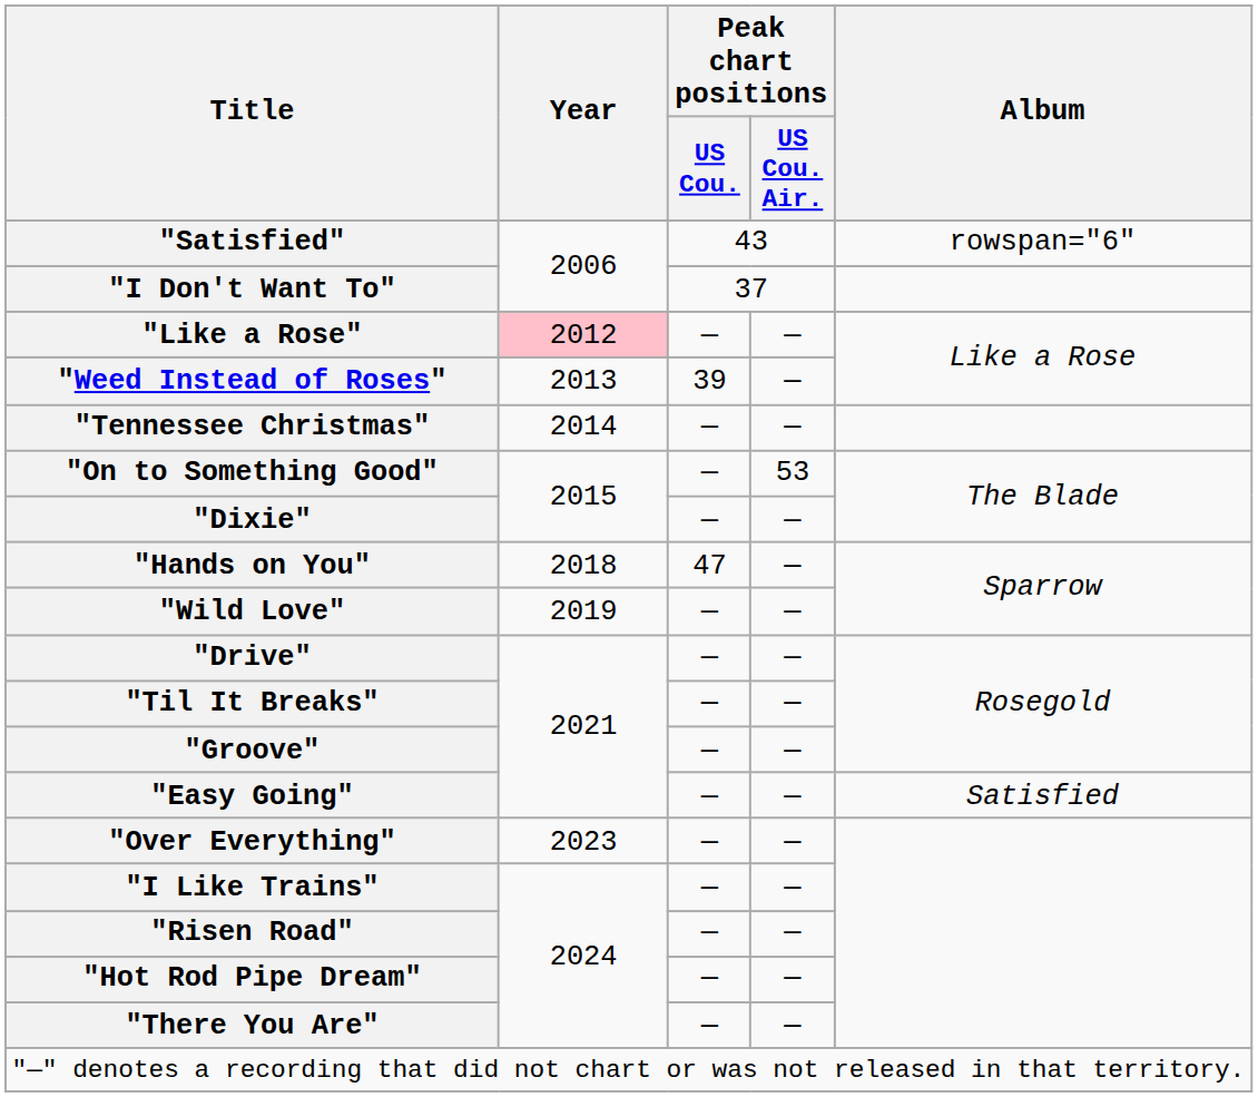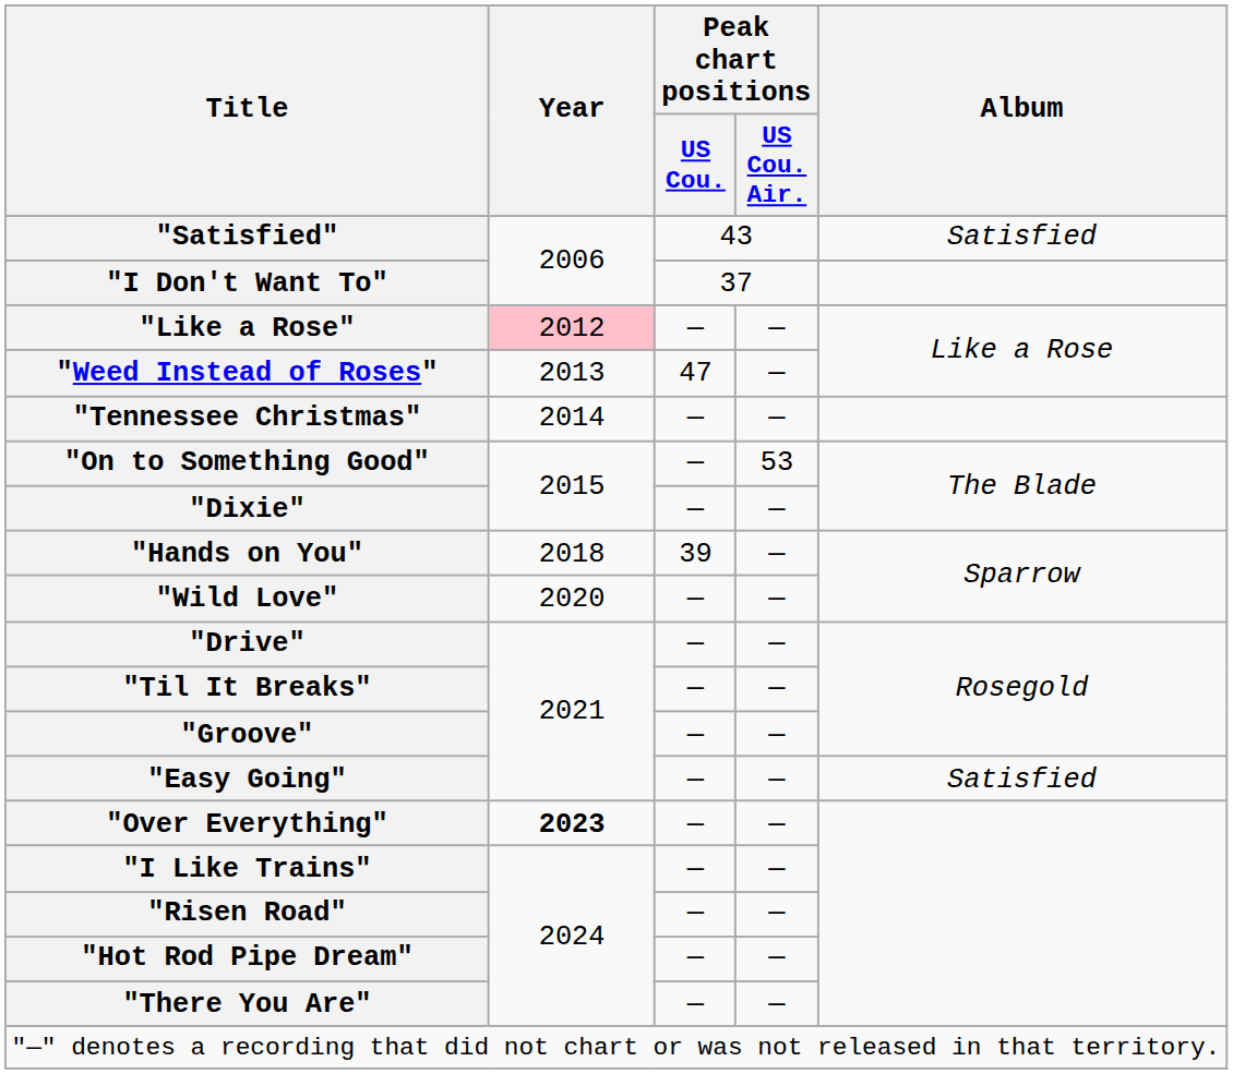"Satisfied" | Album: rowspan="6" -> Satisfied
"Weed Instead of Roses" | Peak chart positions / US Cou.: 39 -> 47
"Hands on You" | Peak chart positions / US Cou.: 47 -> 39
"Wild Love" | Year: 2019 -> 2020
"Over Everything" | Year: normal -> bold
